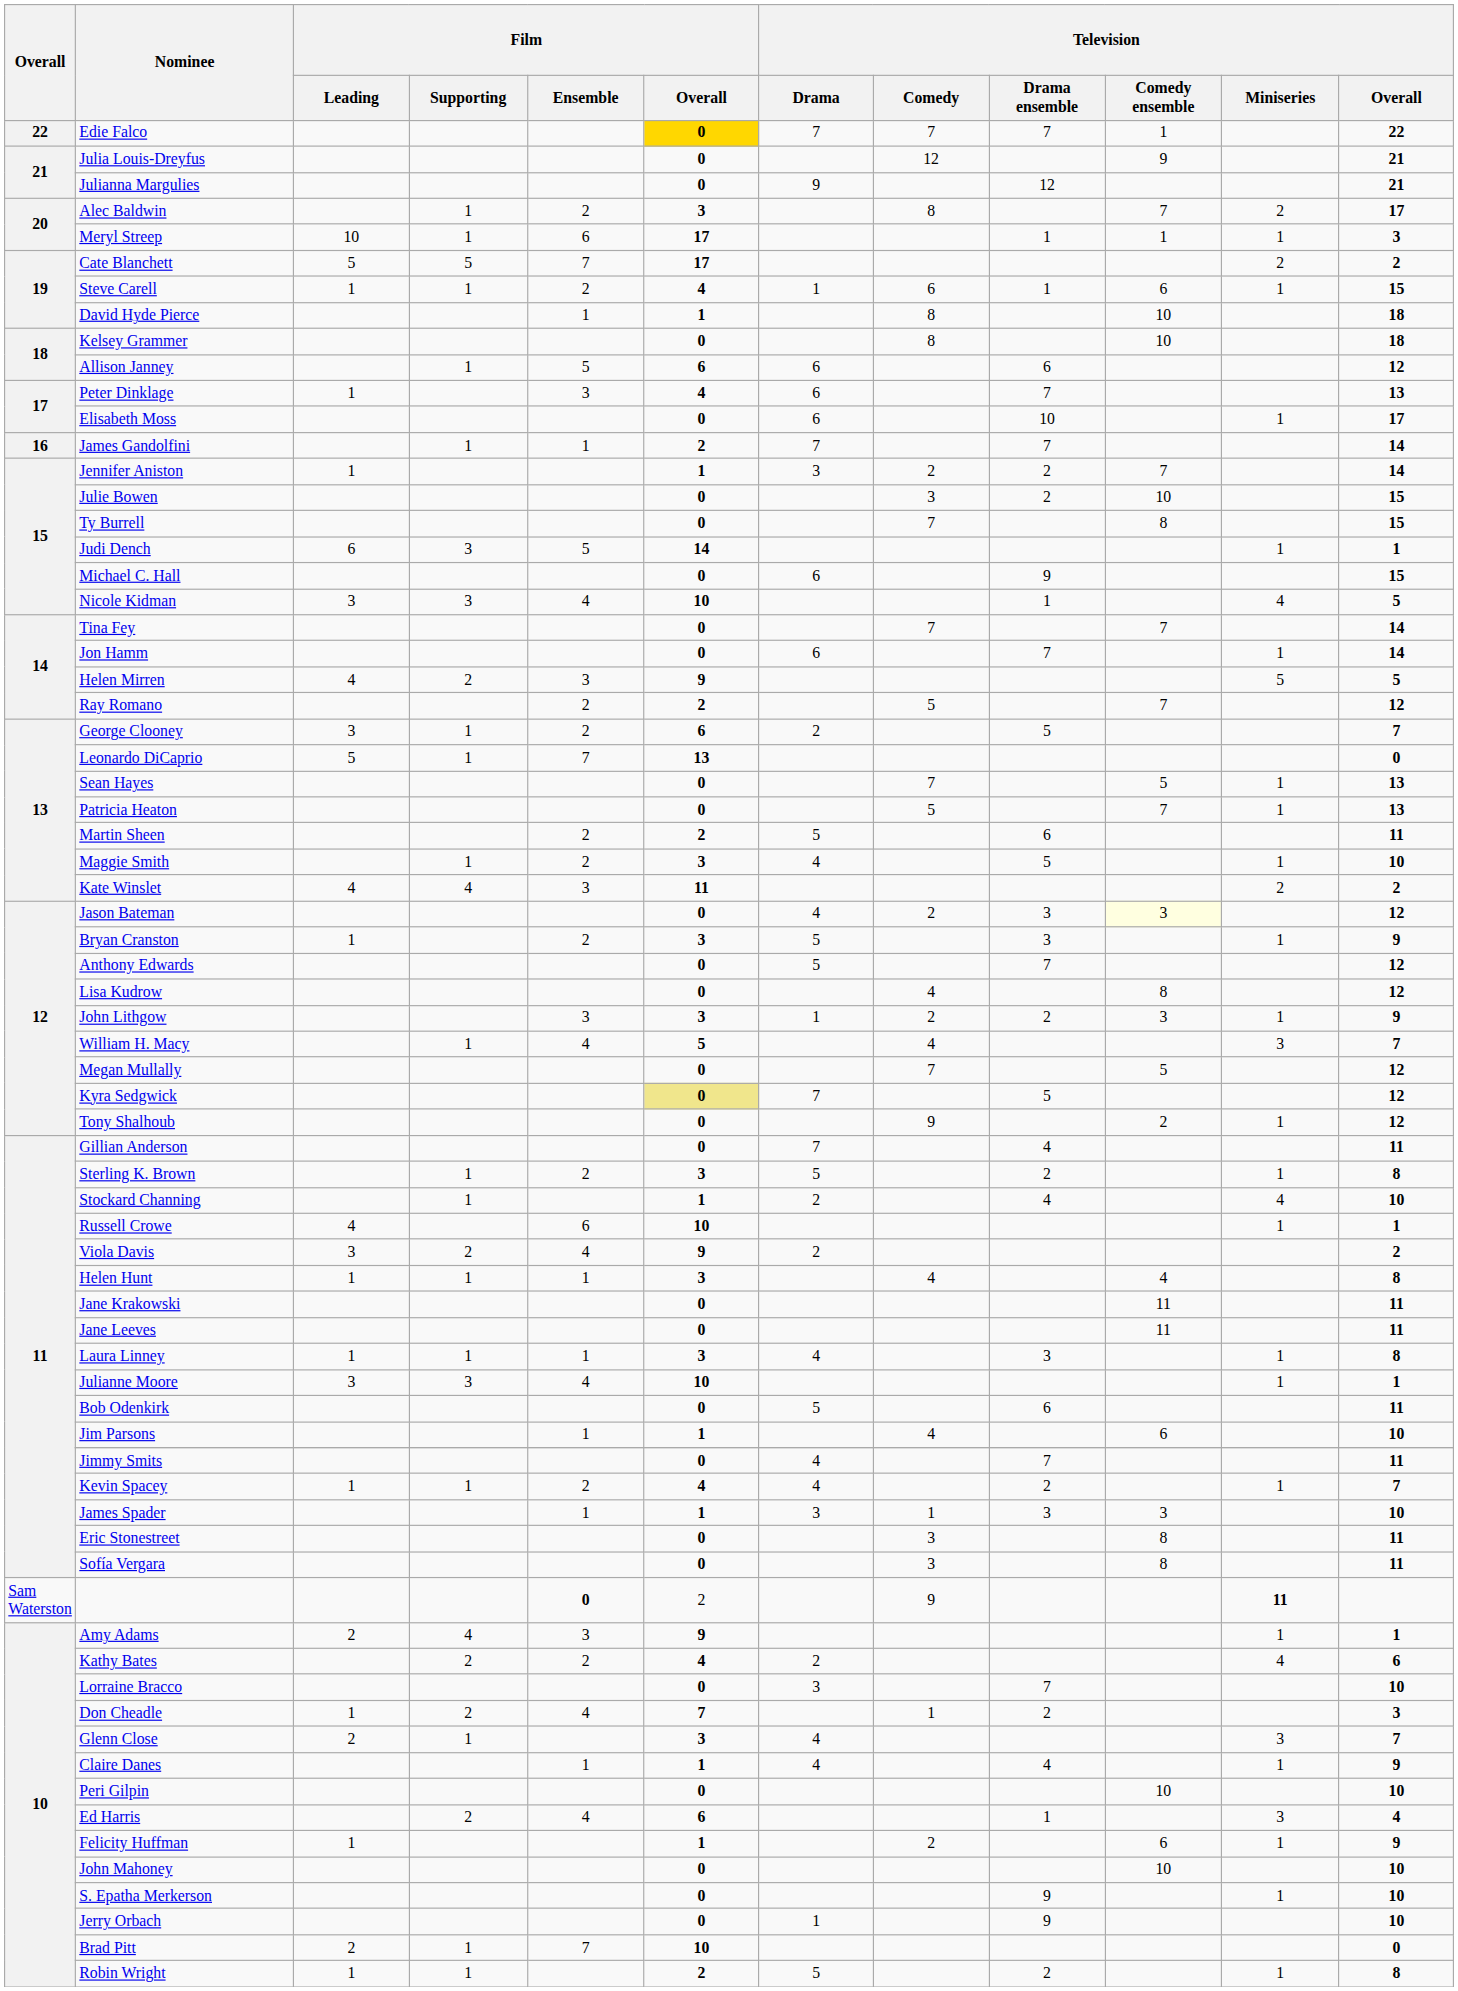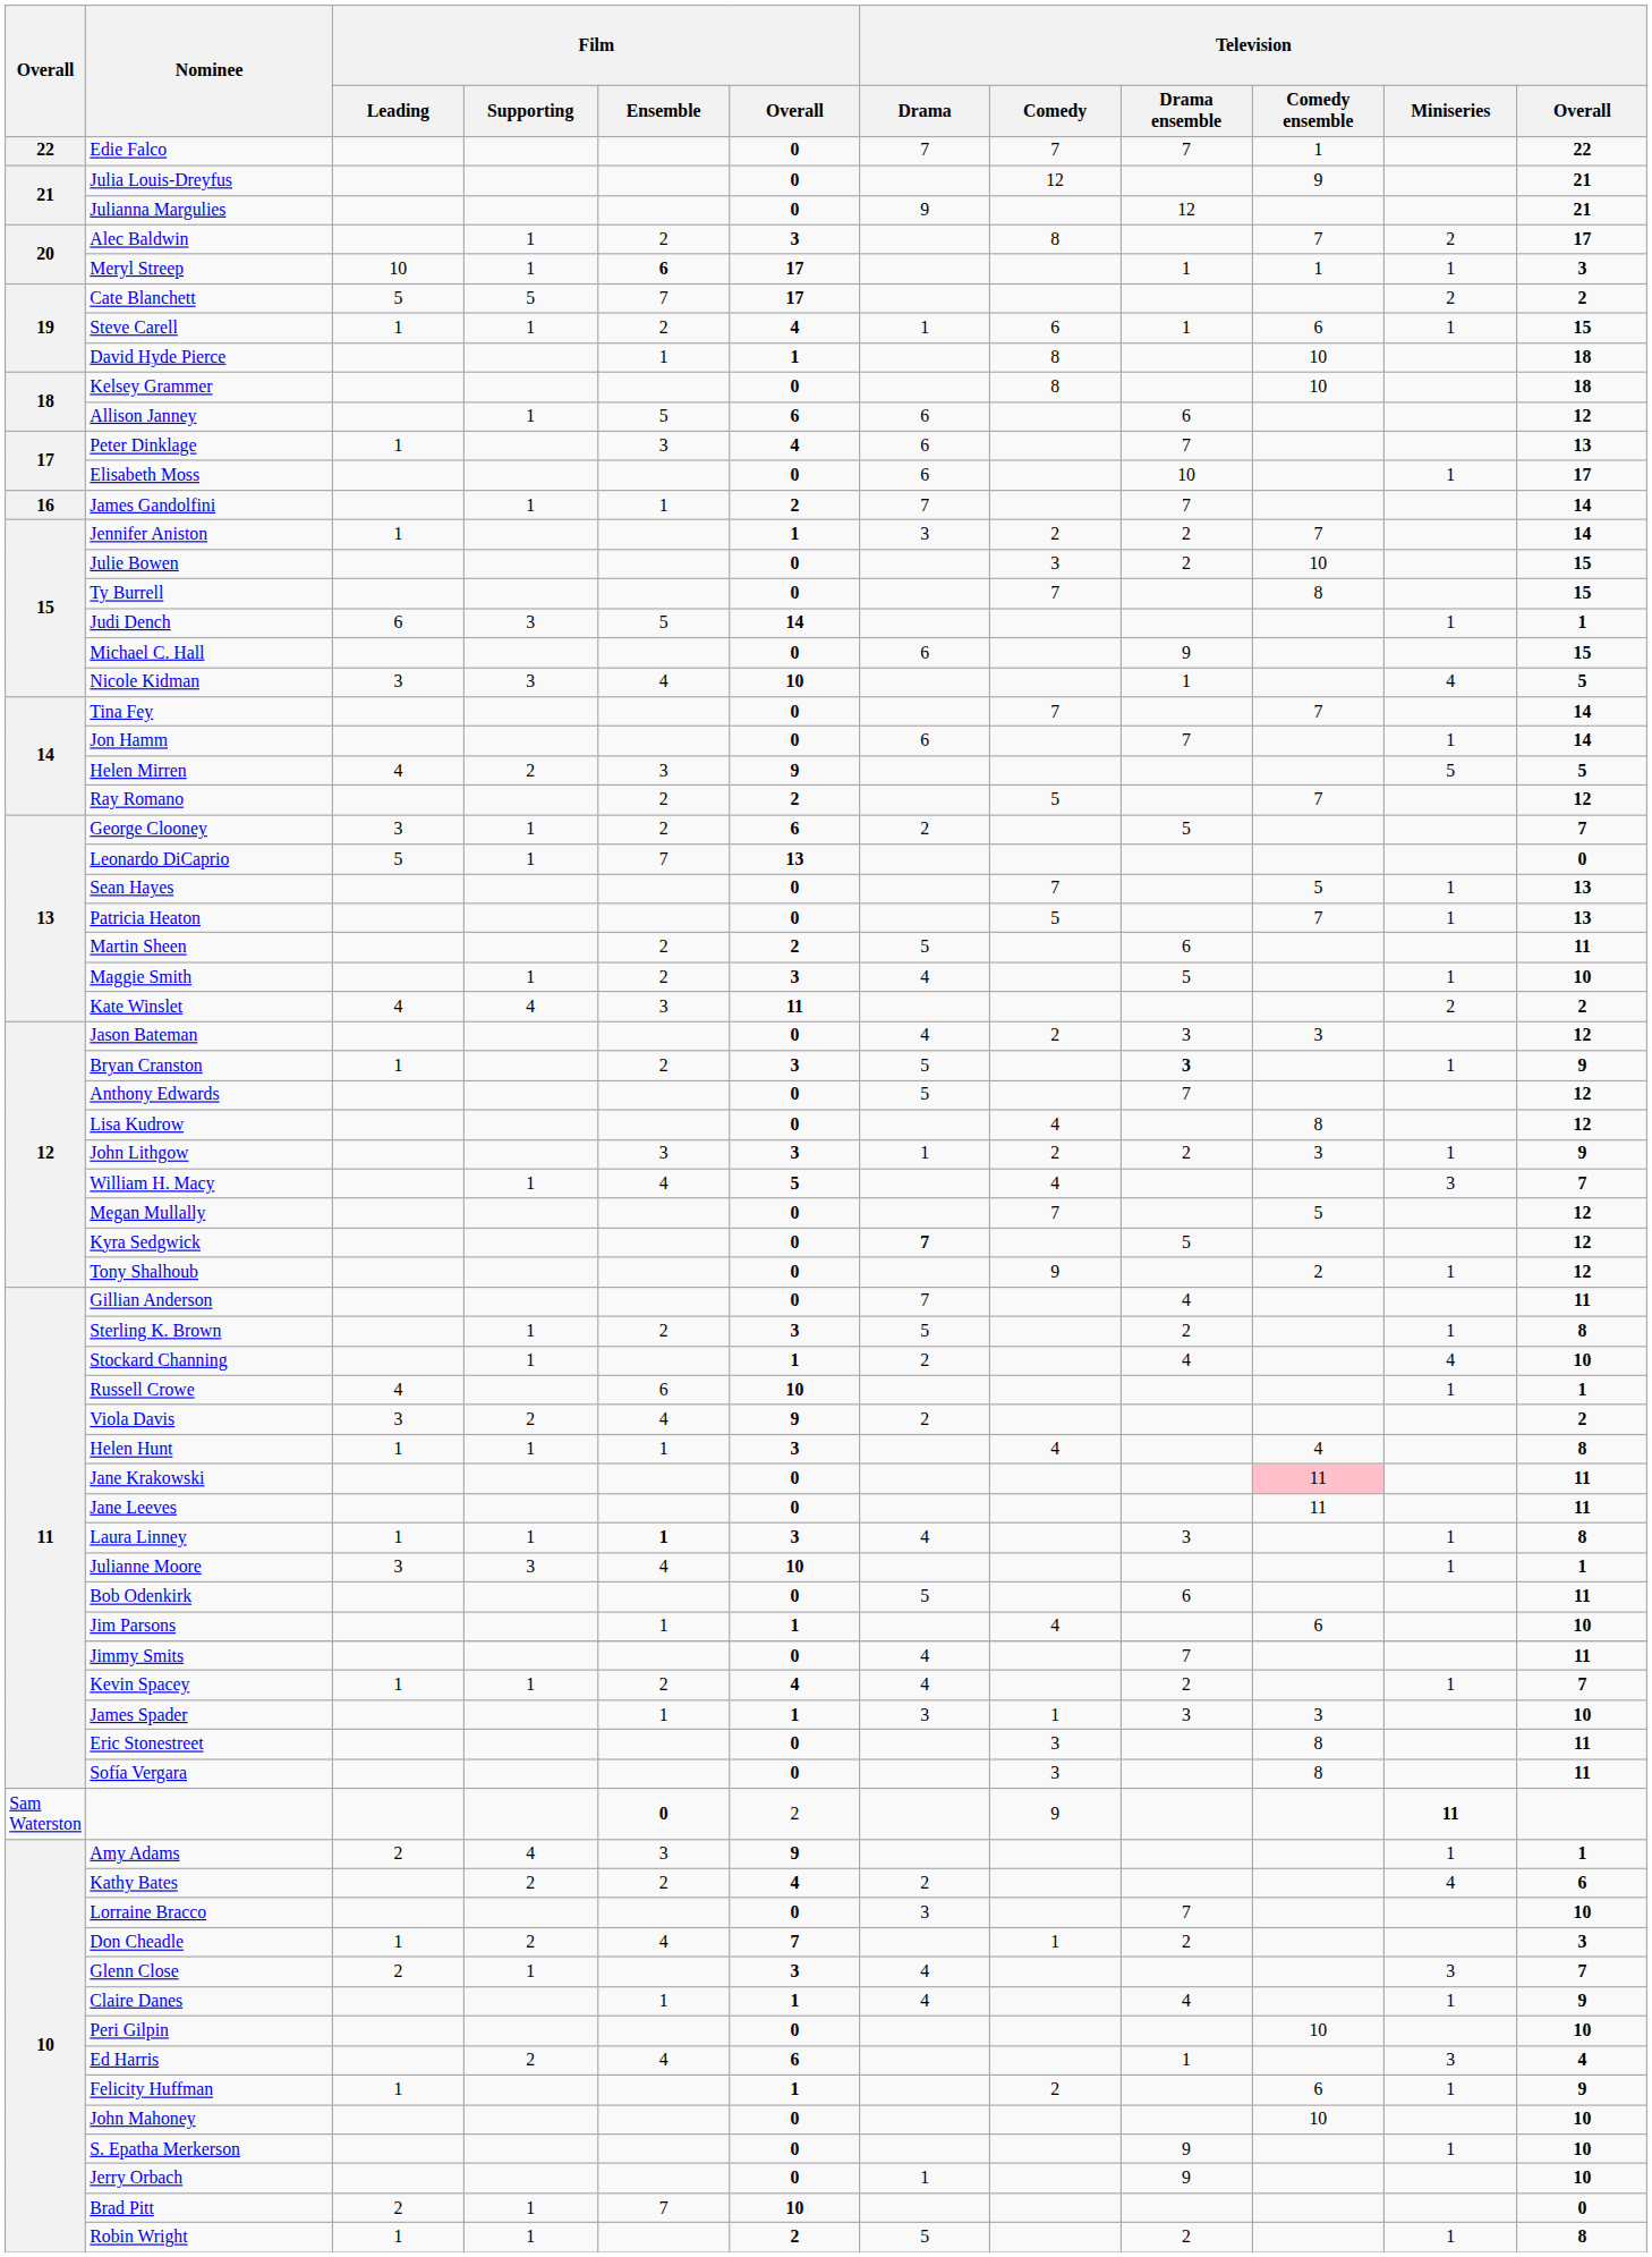Edie Falco | Film / Overall: gold background -> no background
Meryl Streep | Film / Ensemble: normal -> bold
Jason Bateman | Television / Comedy ensemble: lightyellow background -> no background
Bryan Cranston | Television / Drama ensemble: normal -> bold
Kyra Sedgwick | Film / Overall: khaki background -> no background
Kyra Sedgwick | Television / Drama: normal -> bold
Jane Krakowski | Television / Comedy ensemble: no background -> pink background
Laura Linney | Film / Ensemble: normal -> bold
